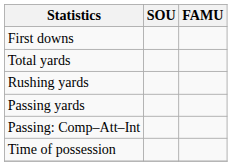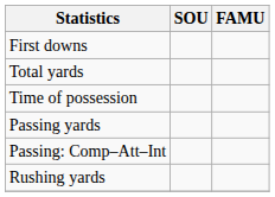rows swapped: Rushing yards <-> Time of possession
